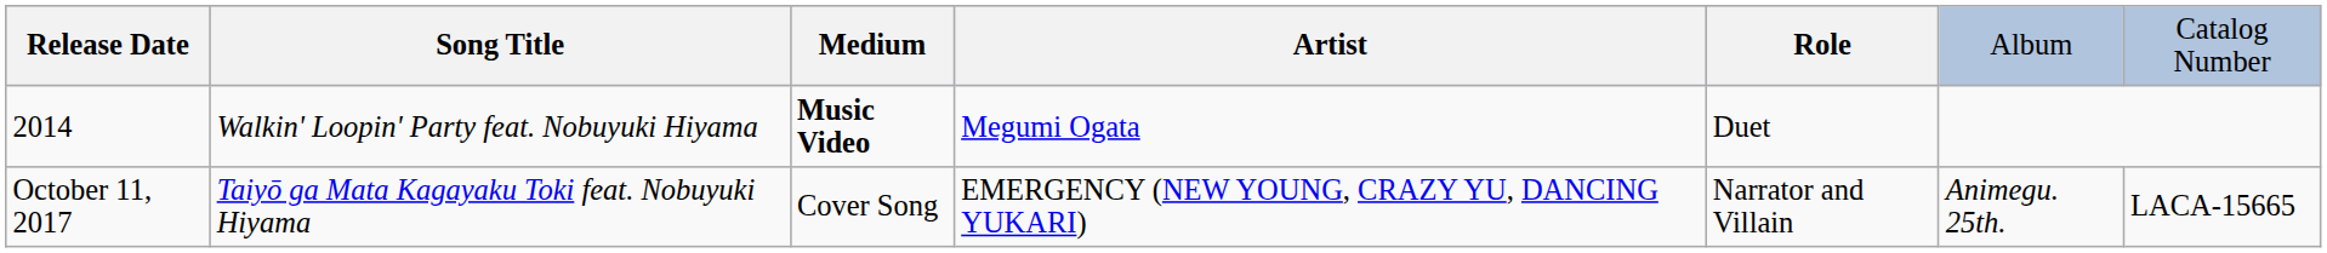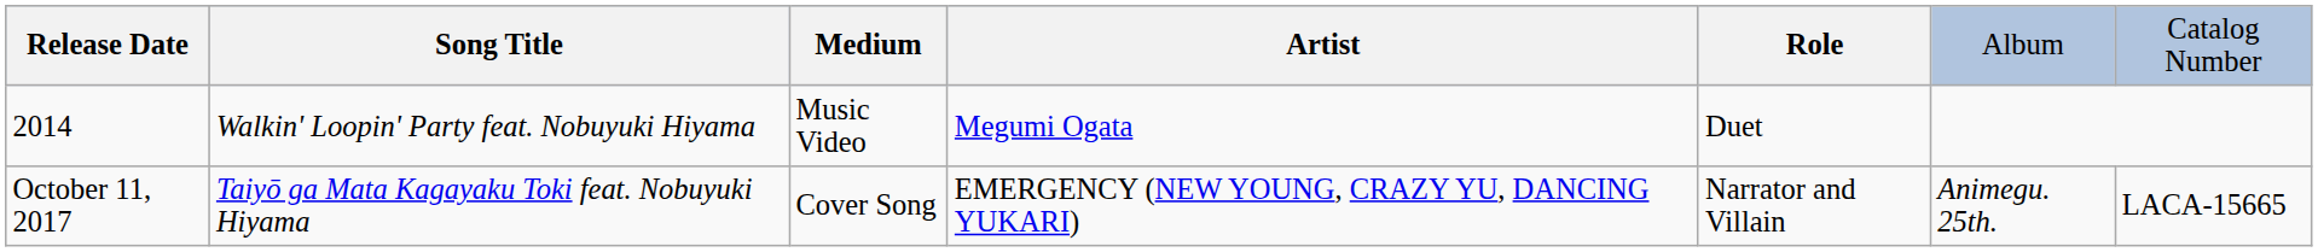2014 | column 3: bold -> normal
